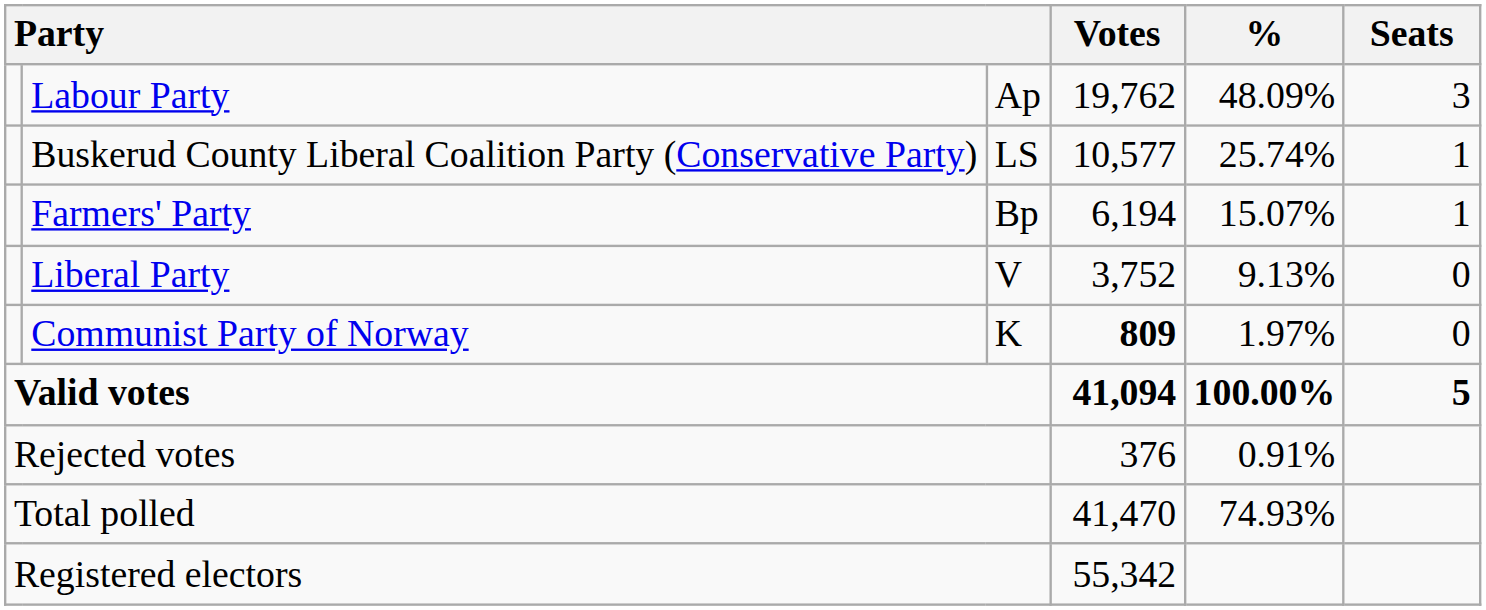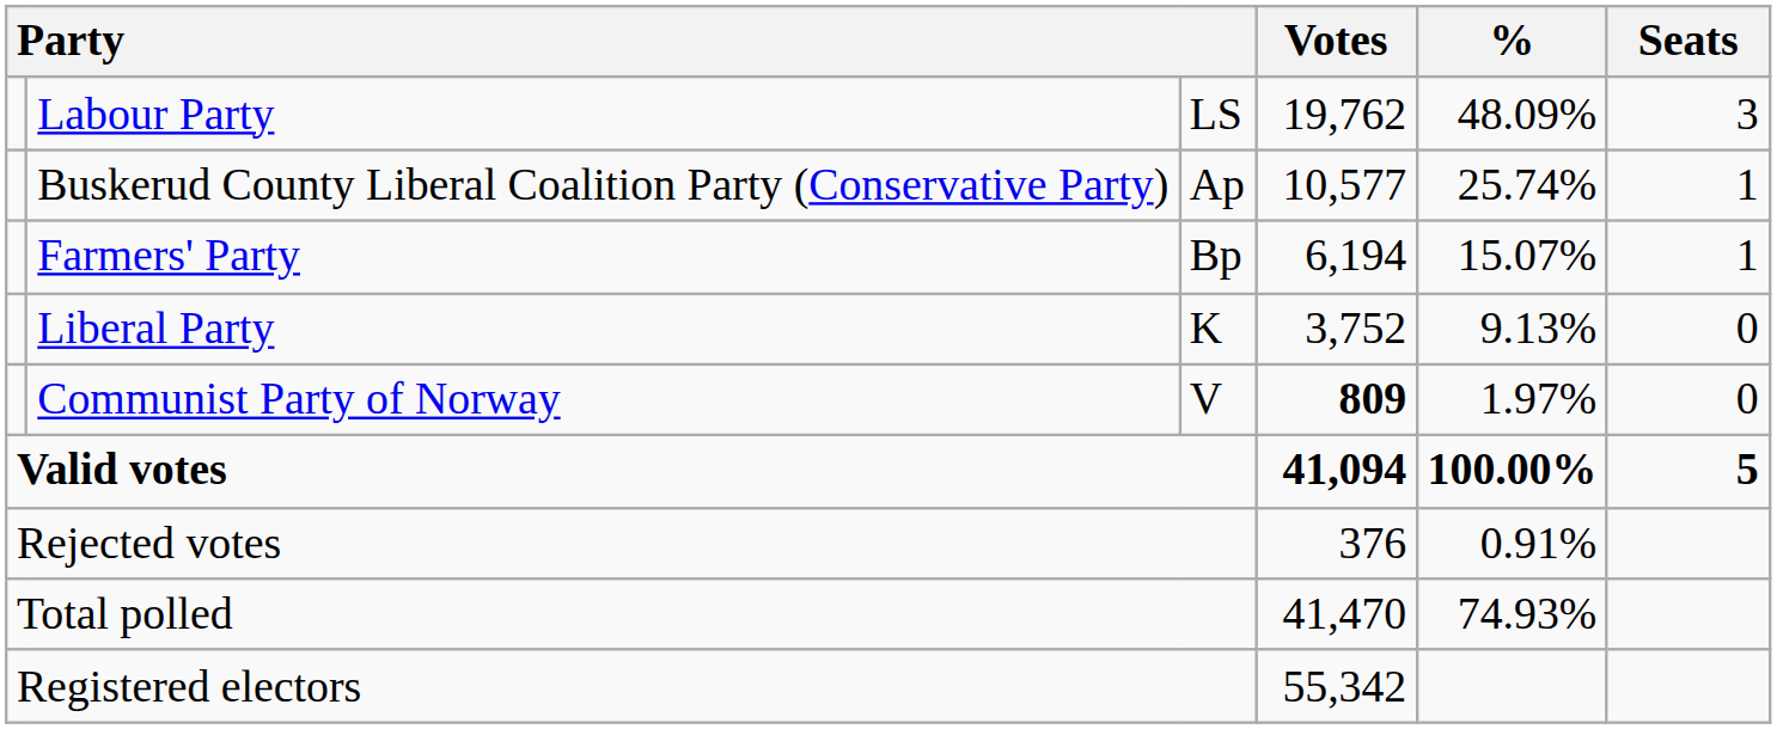Labour Party | column 3: Ap -> LS
Buskerud County Liberal Coalition Party (Conservative Party) | column 3: LS -> Ap
Liberal Party | column 3: V -> K
Communist Party of Norway | column 3: K -> V
